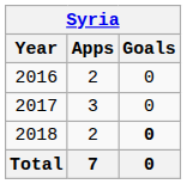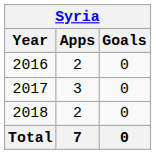2018 | Goals: bold -> normal
